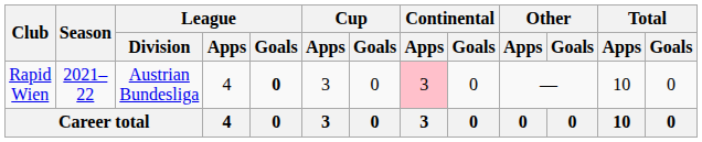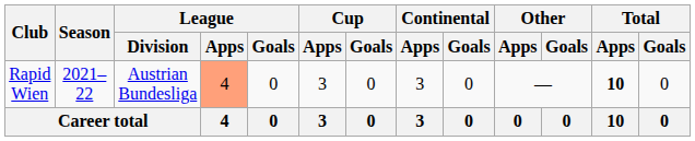Rapid Wien | League / Apps: no background -> lightsalmon background
Rapid Wien | League / Goals: bold -> normal
Rapid Wien | Continental / Apps: pink background -> no background
Rapid Wien | Total / Apps: normal -> bold
